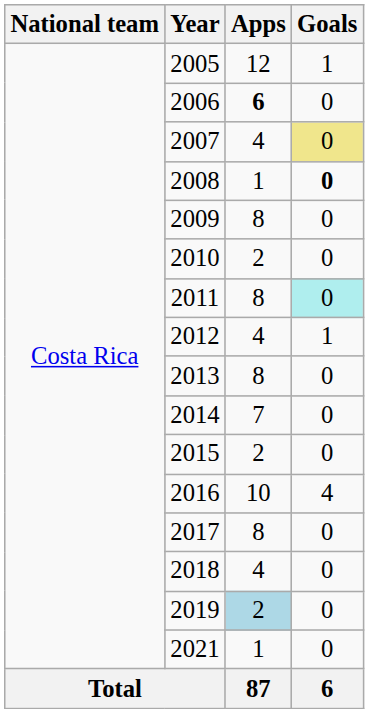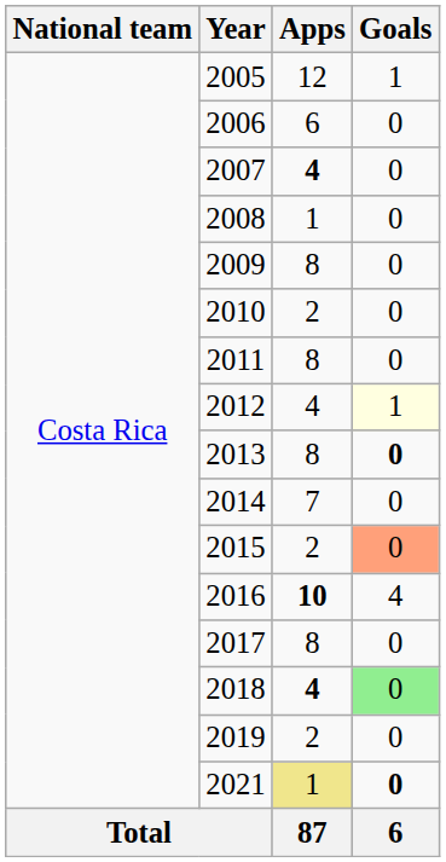2006 | Apps: bold -> normal
2007 | Apps: normal -> bold
2007 | Goals: khaki background -> no background
2008 | Goals: bold -> normal
2011 | Goals: paleturquoise background -> no background
2012 | Goals: no background -> lightyellow background
2013 | Goals: normal -> bold
2015 | Goals: no background -> lightsalmon background
2016 | Apps: normal -> bold
2018 | Apps: normal -> bold
2018 | Goals: no background -> lightgreen background
2019 | Apps: lightblue background -> no background
2021 | Apps: no background -> khaki background
2021 | Goals: normal -> bold
